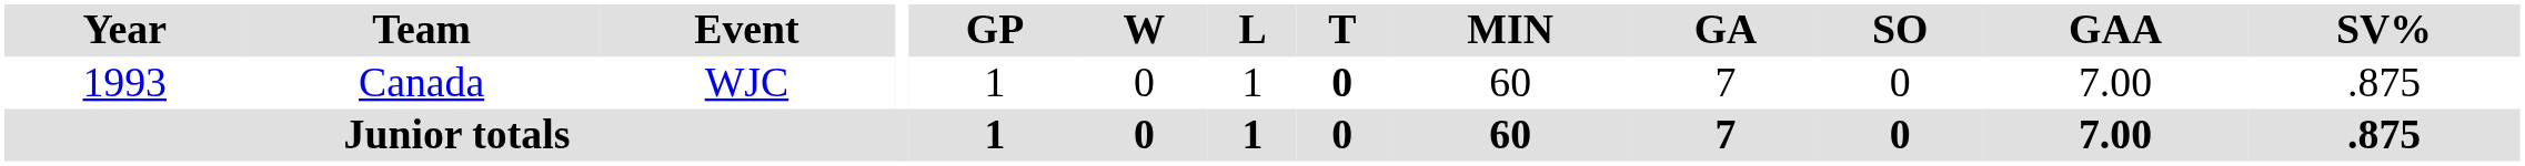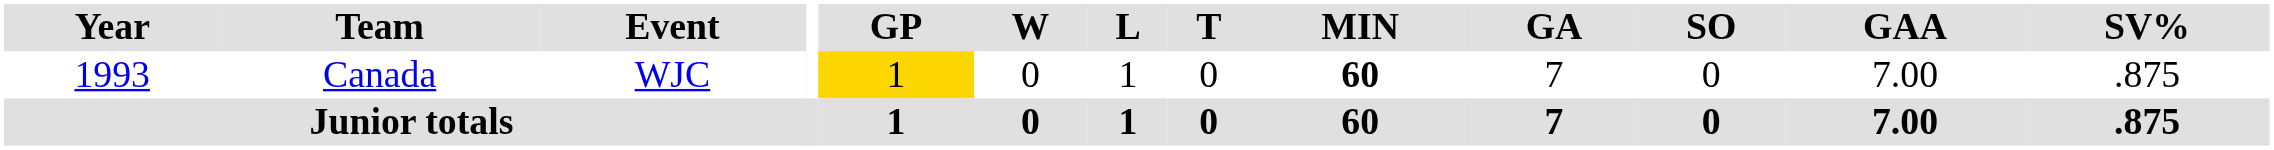Canada | GP: no background -> gold background
Canada | T: bold -> normal
Canada | MIN: normal -> bold
